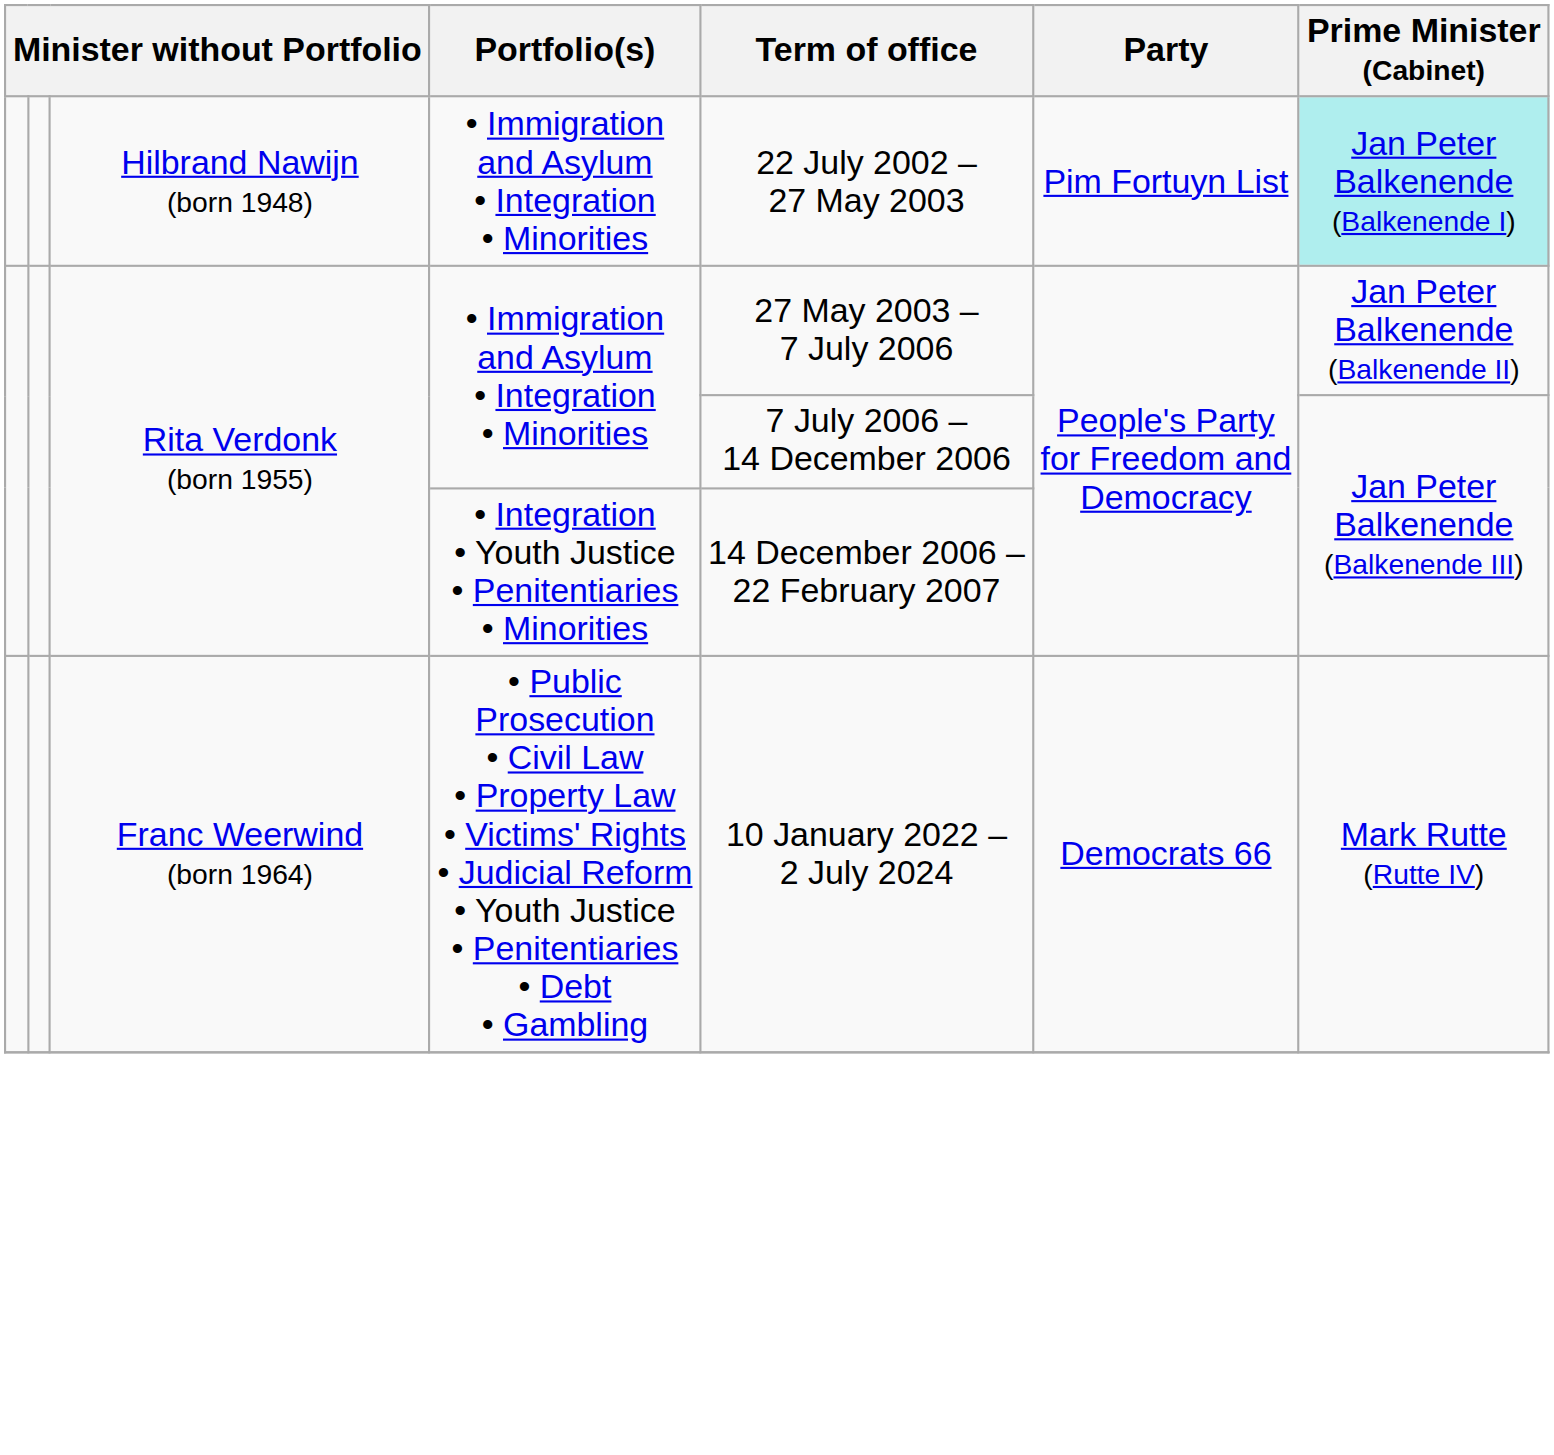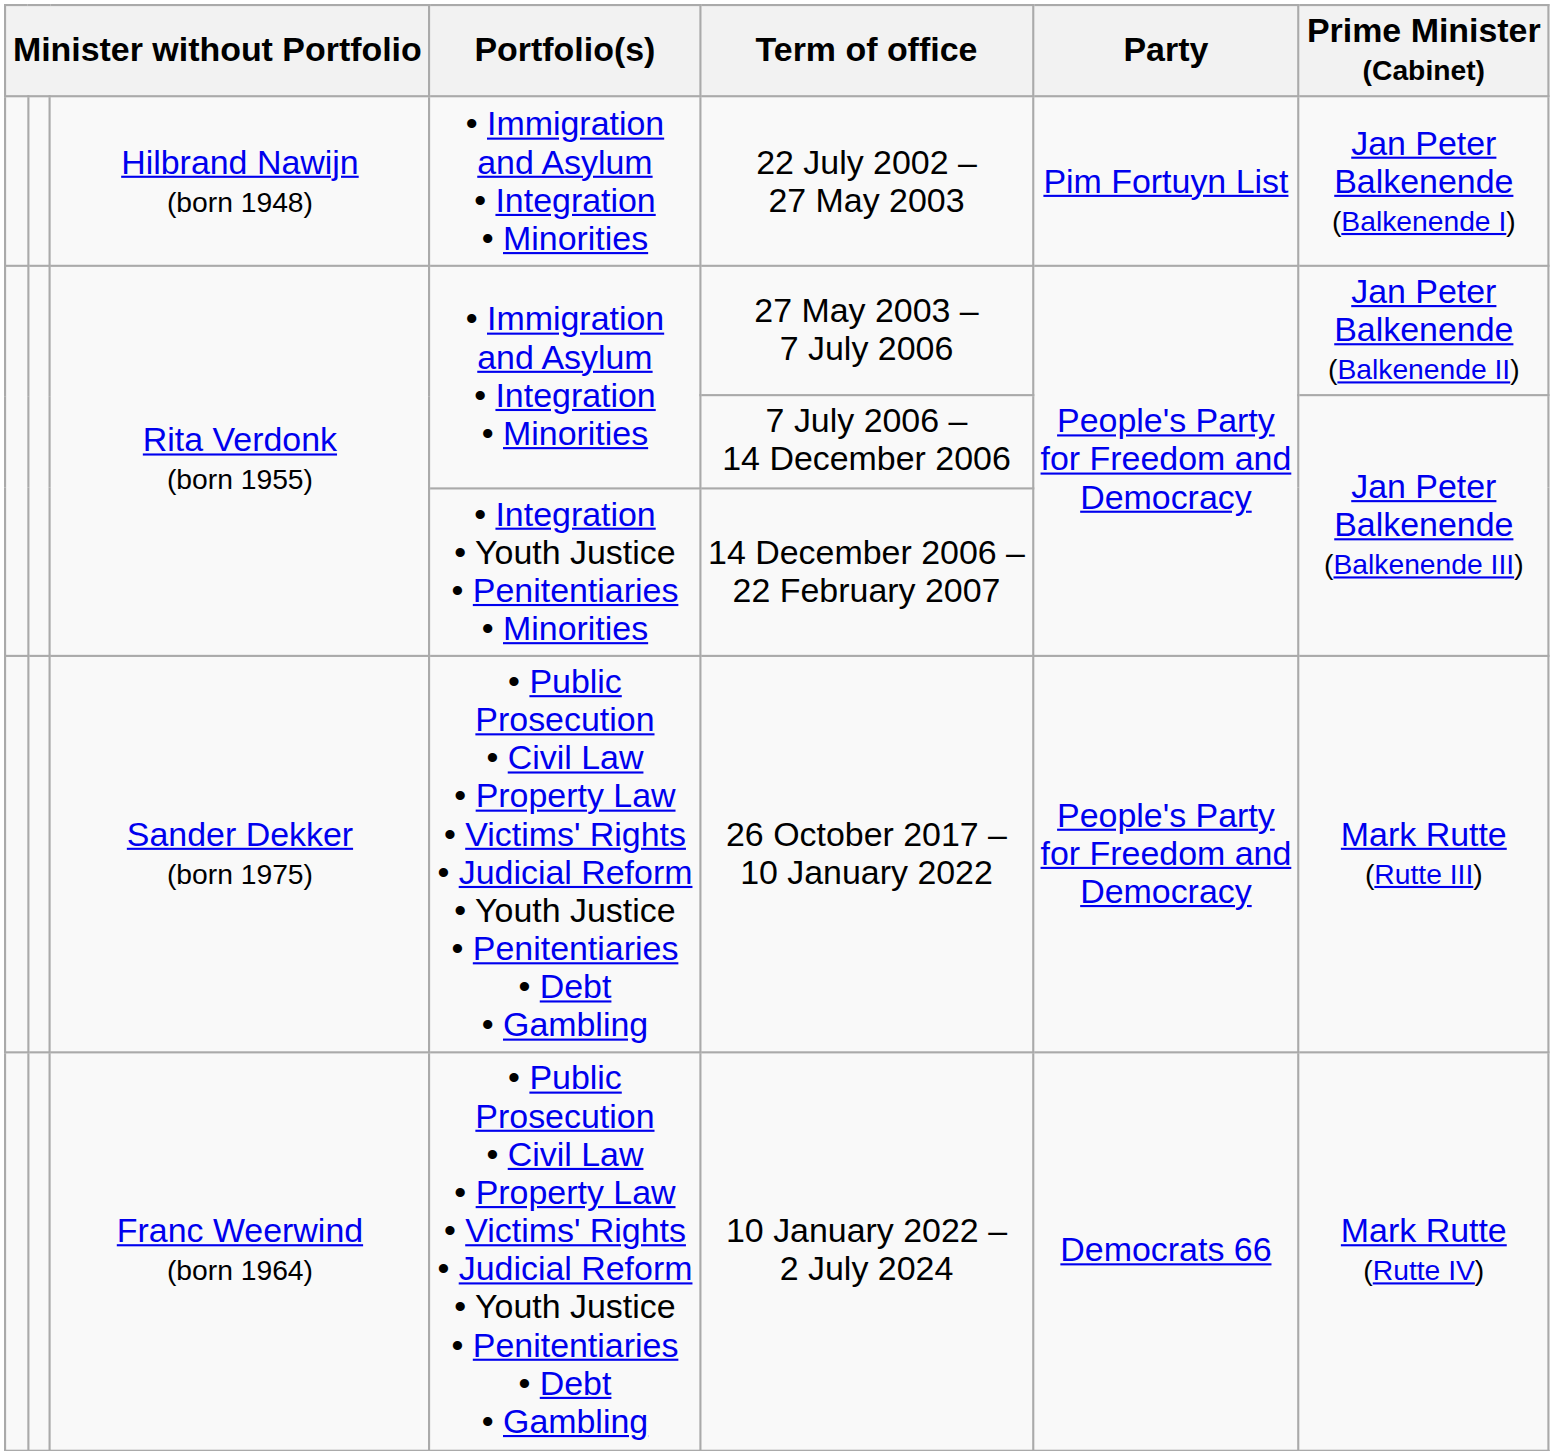Hilbrand Nawijn (born 1948) | Prime Minister (Cabinet): paleturquoise background -> no background
+ row: Sander Dekker (born 1975) | • Public Prosecution • Civil Law • Property Law • Victims' Rights • Judicial Reform • Youth Justice • Penitentiaries • Debt • Gambling | 26 October 2017 – 10 January 2022 | People's Party for Freedom and Democracy | Mark Rutte (Rutte III)
